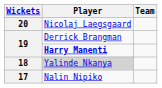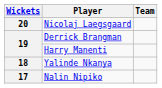Harry Manenti | Player: bold -> normal
Yalinde Nkanya | Player: lightgrey background -> no background
